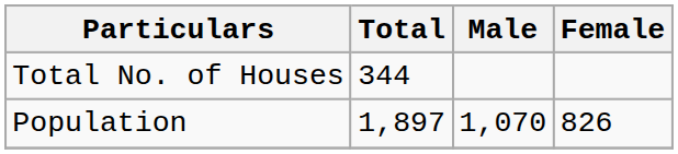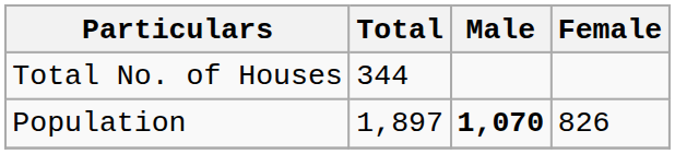Population | Male: normal -> bold
